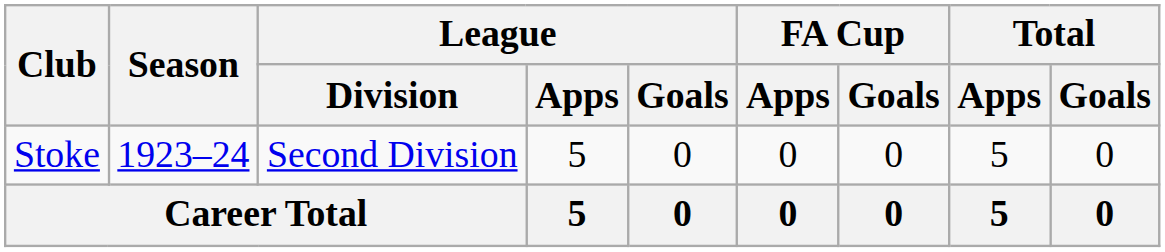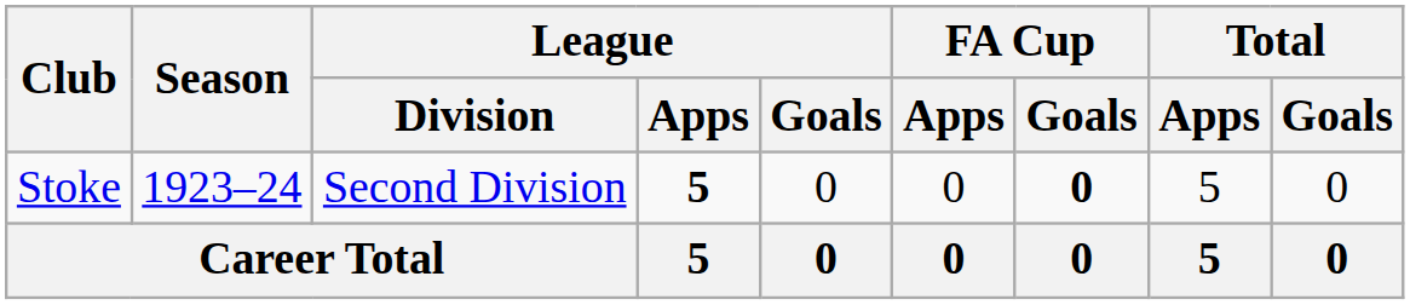Stoke | League / Apps: normal -> bold
Stoke | FA Cup / Goals: normal -> bold
